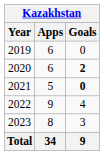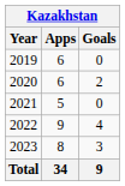2020 | Goals: bold -> normal
2021 | Goals: bold -> normal
